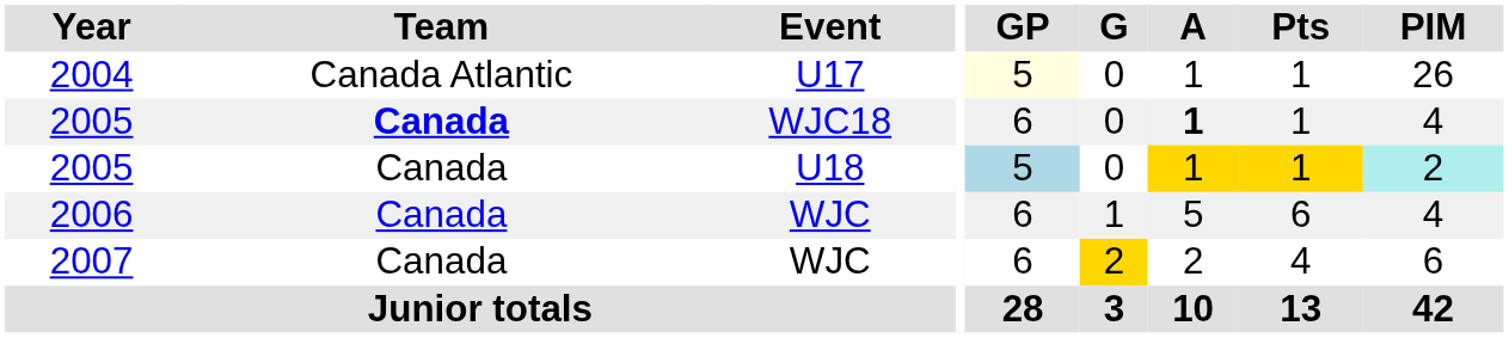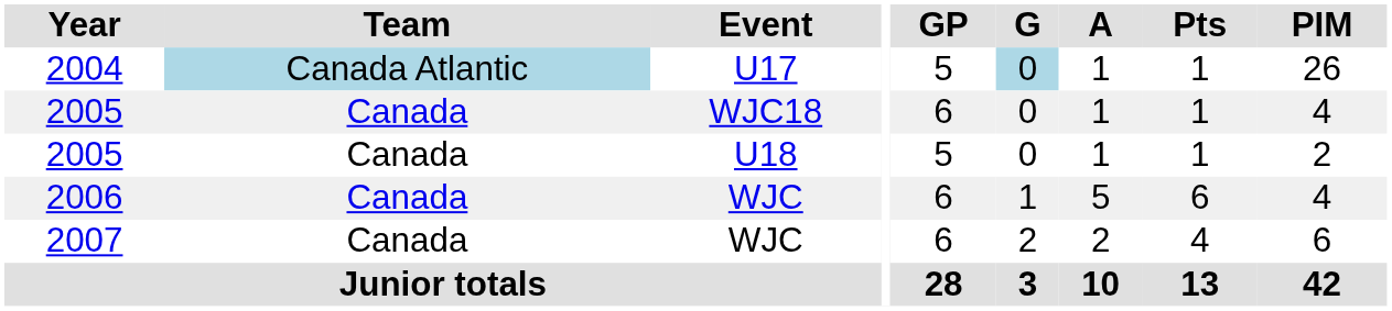2004 | Team: no background -> lightblue background
2004 | GP: lightyellow background -> no background
2004 | G: no background -> lightblue background
2005 / WJC18 | Team: bold -> normal
2005 / WJC18 | A: bold -> normal
2005 / U18 | GP: lightblue background -> no background
2005 / U18 | A: gold background -> no background
2005 / U18 | Pts: gold background -> no background
2005 / U18 | PIM: paleturquoise background -> no background
2007 | G: gold background -> no background
